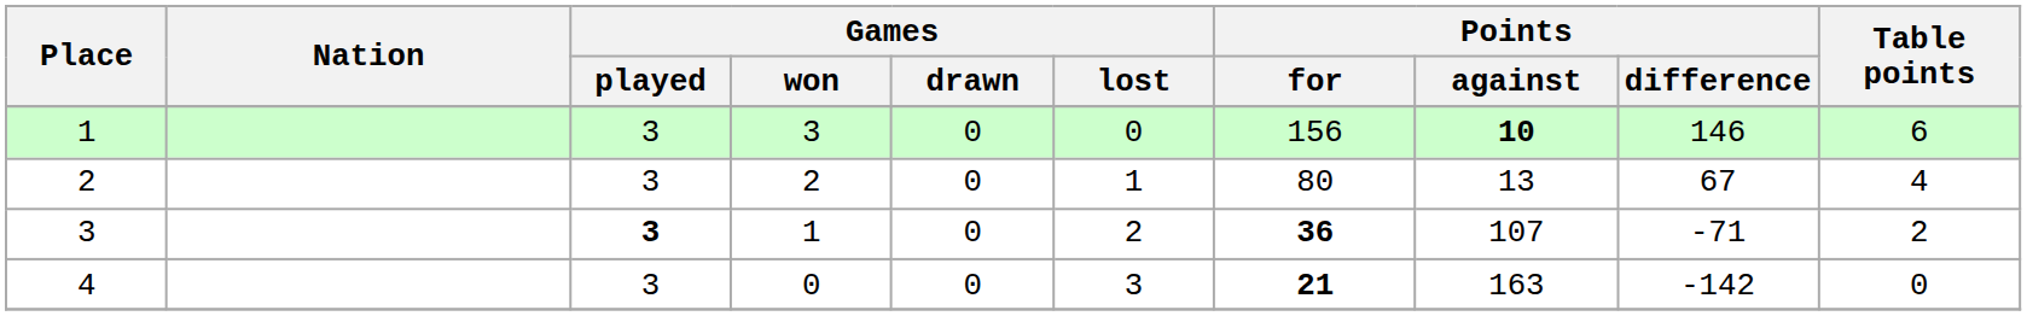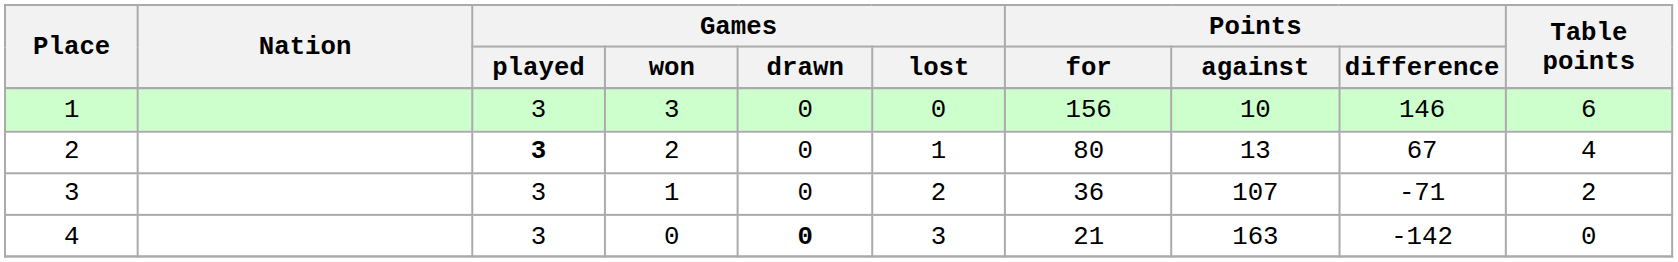row 3 | Points / against: bold -> normal
row 4 | Games / played: normal -> bold
row 5 | Games / played: bold -> normal
row 5 | Points / for: bold -> normal
row 6 | Games / drawn: normal -> bold
row 6 | Points / for: bold -> normal
